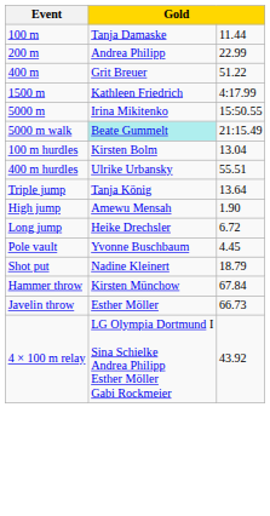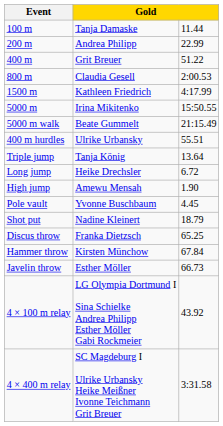+ row: 800 m | Claudia Gesell | 2:00.53
5000 m walk | column 2: paleturquoise background -> no background
- row: 100 m hurdles | Kirsten Bolm | 13.04
rows swapped: Long jump <-> High jump
+ row: Discus throw | Franka Dietzsch | 65.25
+ row: 4 × 400 m relay | SC Magdeburg I Ulrike Urbansky Heike Meißner Ivonne Teichmann Grit Breuer | 3:31.58
